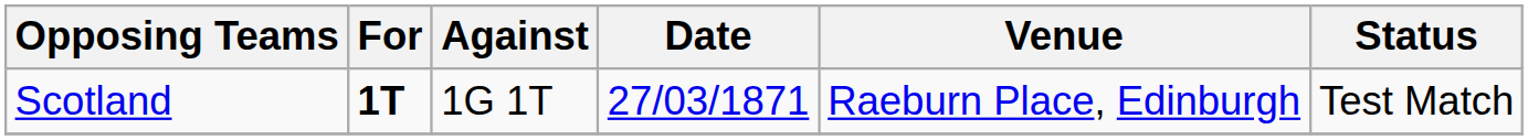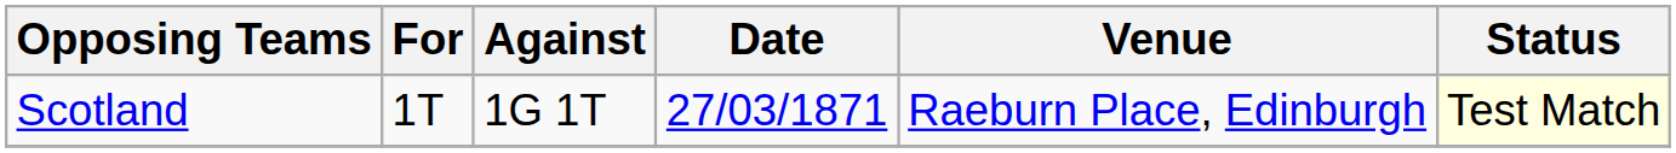Scotland | For: bold -> normal
Scotland | Status: no background -> lightyellow background
